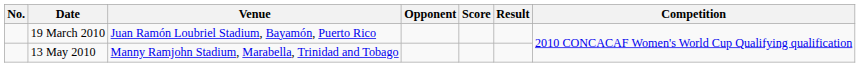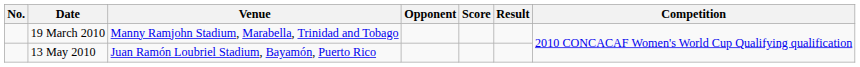19 March 2010 | Venue: Juan Ramón Loubriel Stadium, Bayamón, Puerto Rico -> Manny Ramjohn Stadium, Marabella, Trinidad and Tobago
13 May 2010 | Venue: Manny Ramjohn Stadium, Marabella, Trinidad and Tobago -> Juan Ramón Loubriel Stadium, Bayamón, Puerto Rico
